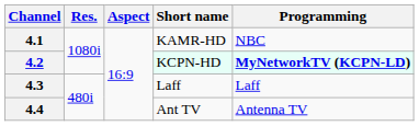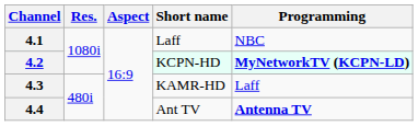4.1 | Short name: KAMR-HD -> Laff
4.3 | Short name: Laff -> KAMR-HD
4.4 | Programming: normal -> bold
